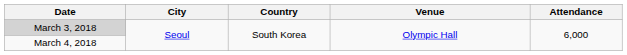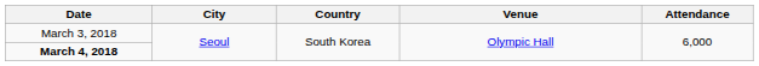March 3, 2018 | Date: lightgrey background -> no background
March 4, 2018 | Date: normal -> bold
